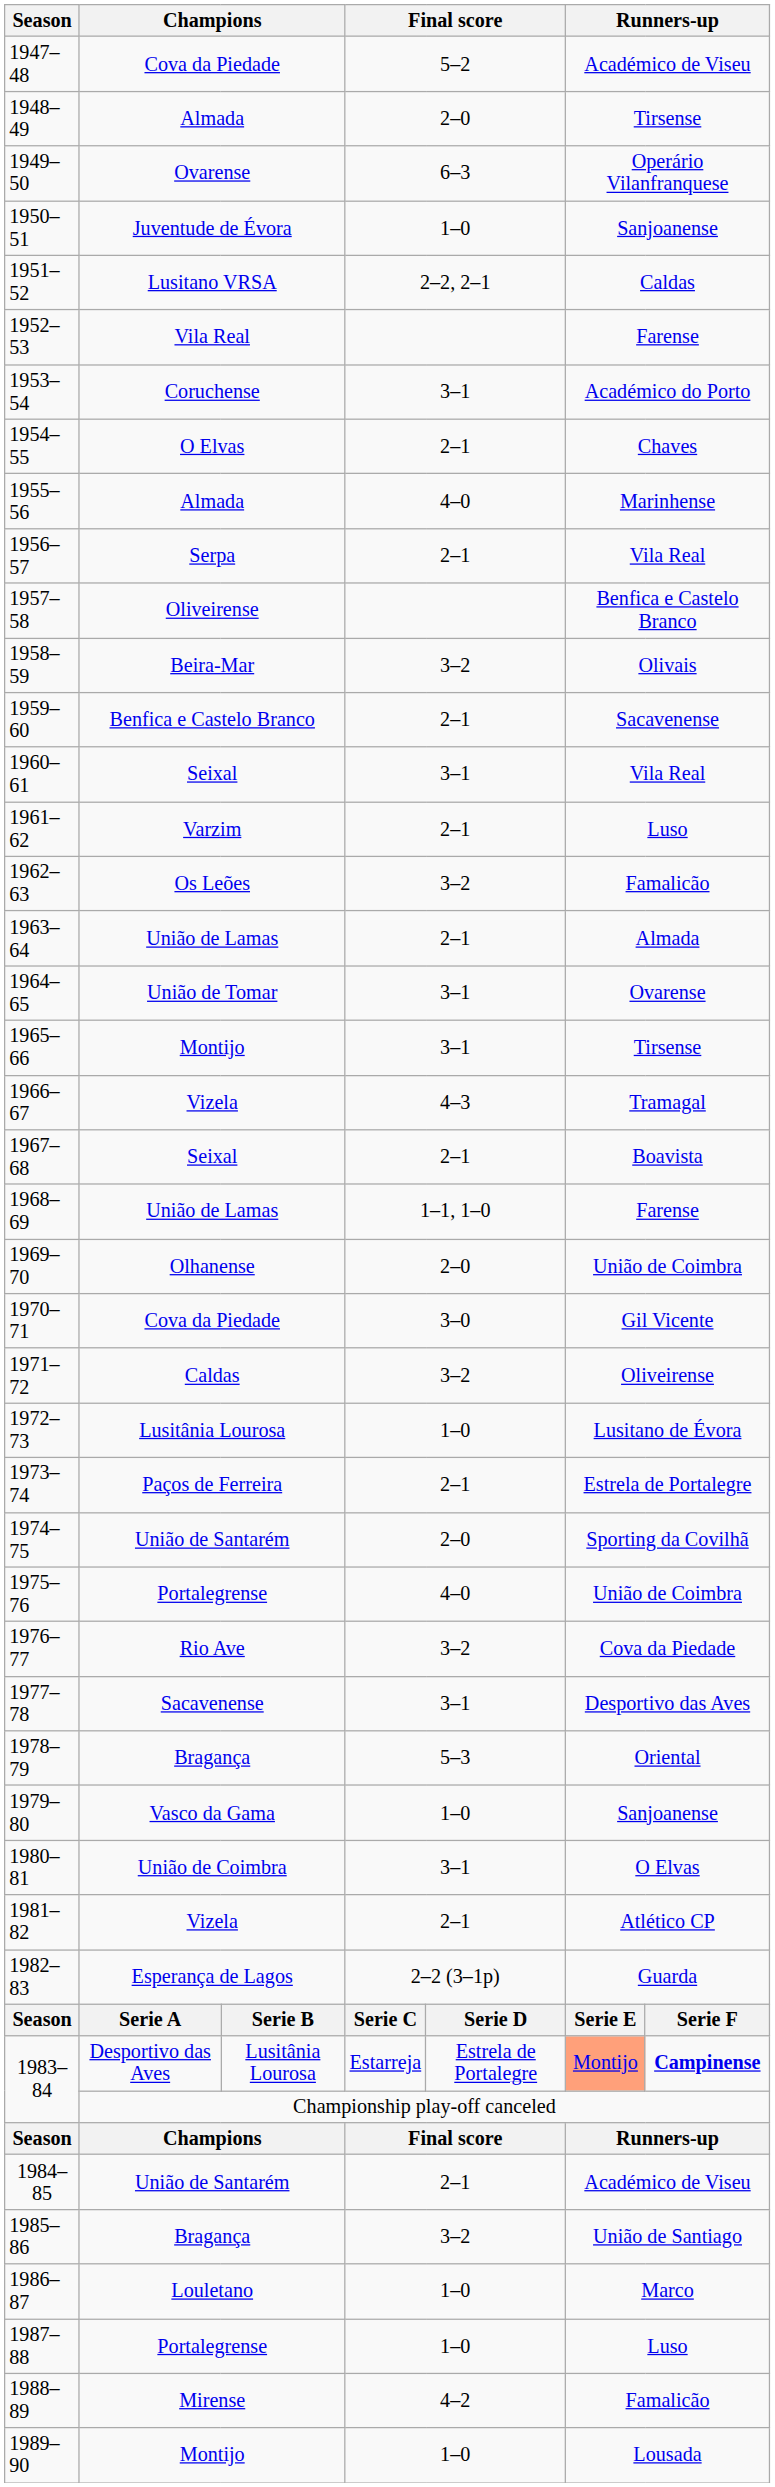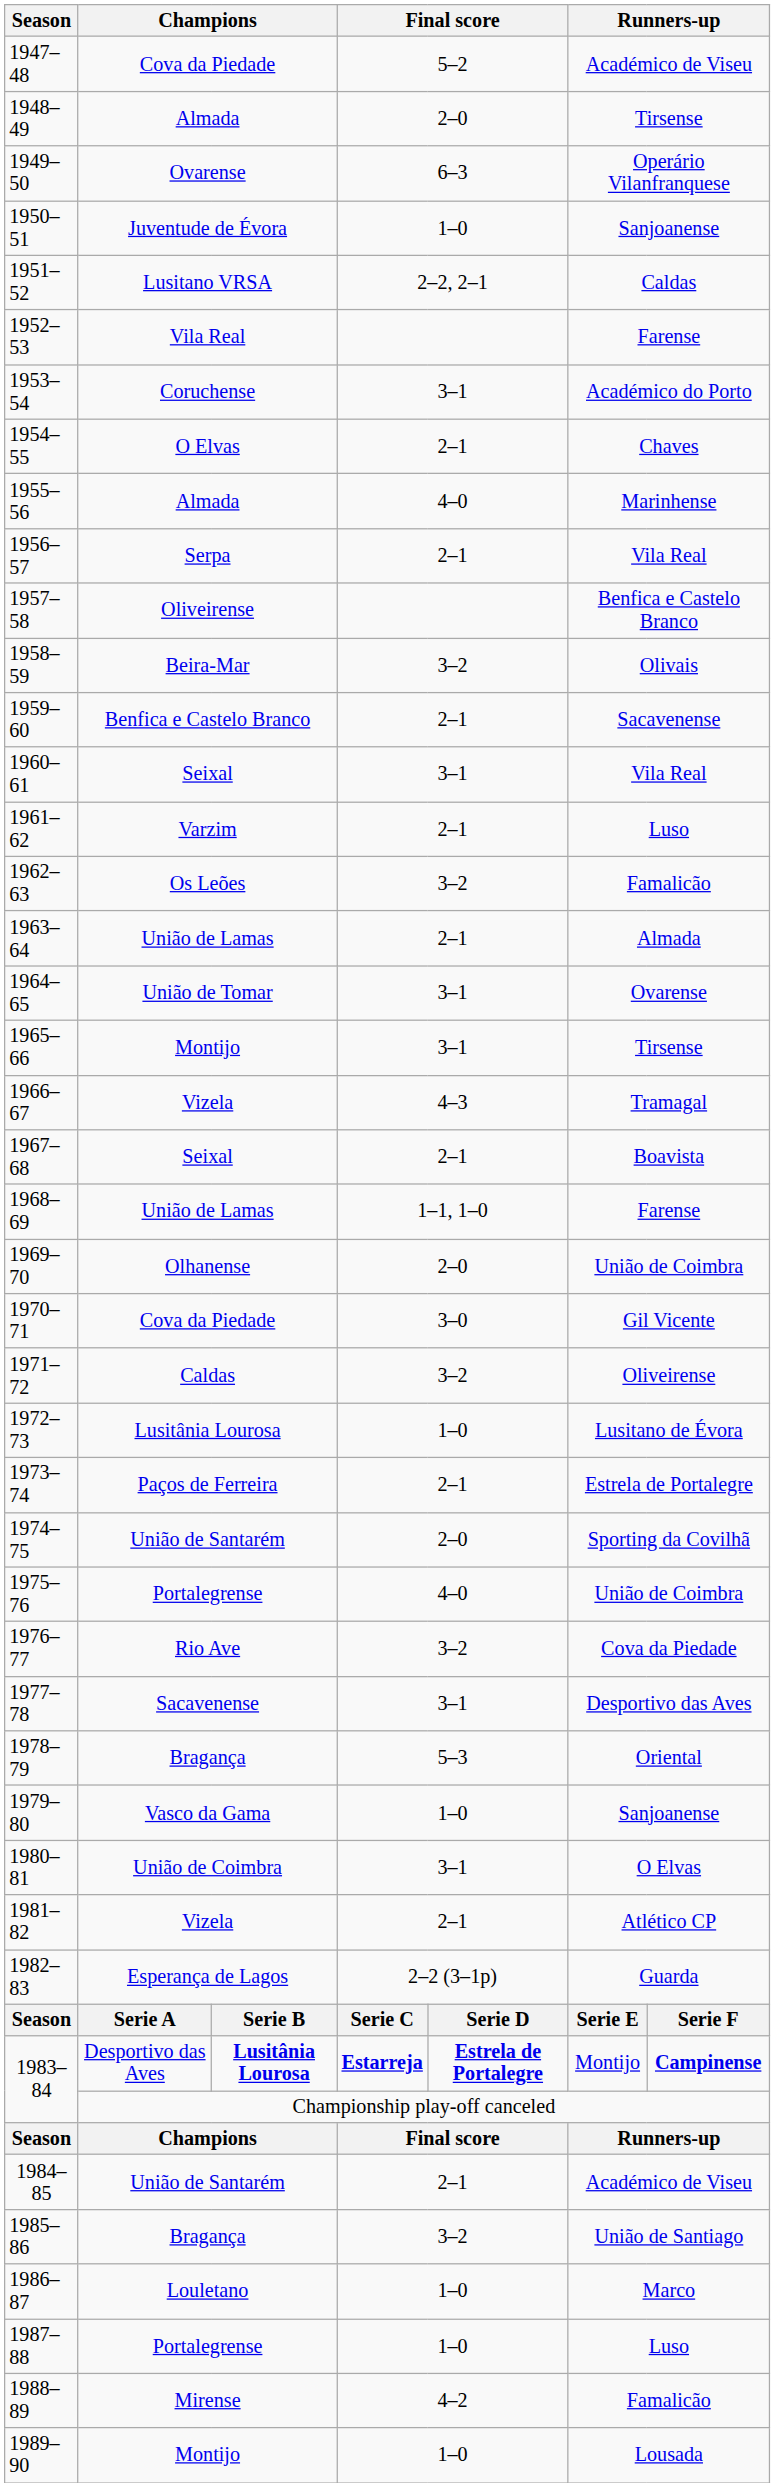1983–84 / Desportivo das Aves | column 3: normal -> bold
1983–84 / Desportivo das Aves | column 4: normal -> bold
1983–84 / Desportivo das Aves | column 5: normal -> bold
1983–84 / Desportivo das Aves | column 6: lightsalmon background -> no background
